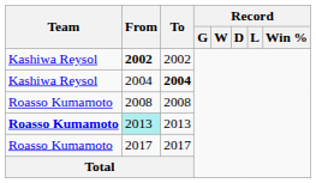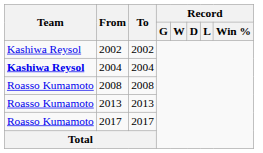row 3 | From: bold -> normal
row 4 | Team: normal -> bold
row 4 | To: bold -> normal
row 6 | Team: bold -> normal
row 6 | From: paleturquoise background -> no background
